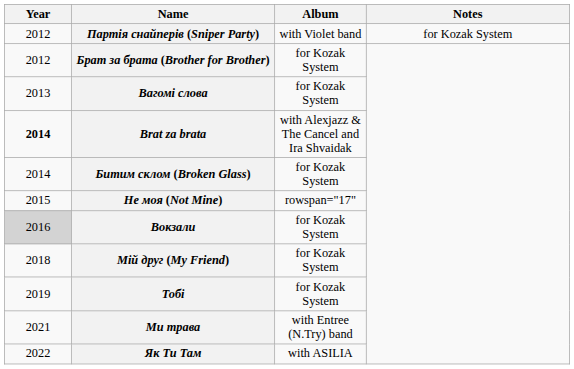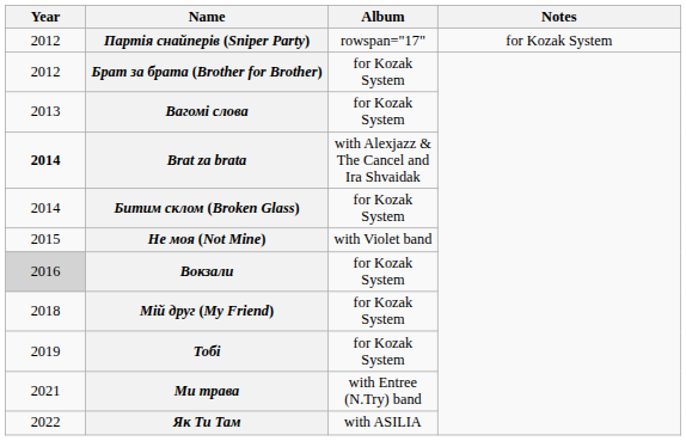Партія снайперів (Sniper Party) | Album: with Violet band -> rowspan="17"
Не моя (Not Mine) | Album: rowspan="17" -> with Violet band
